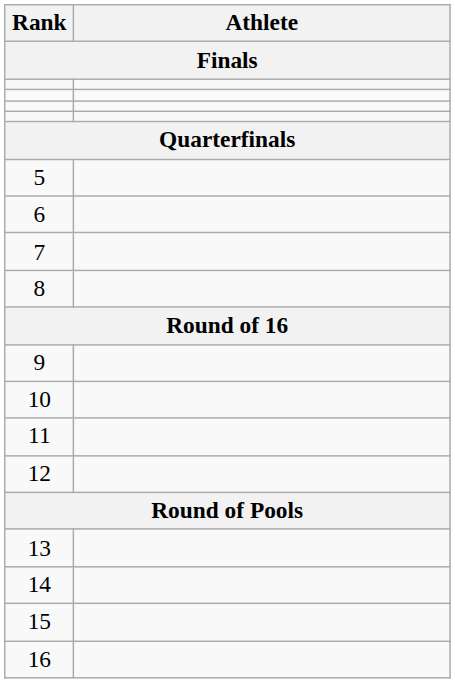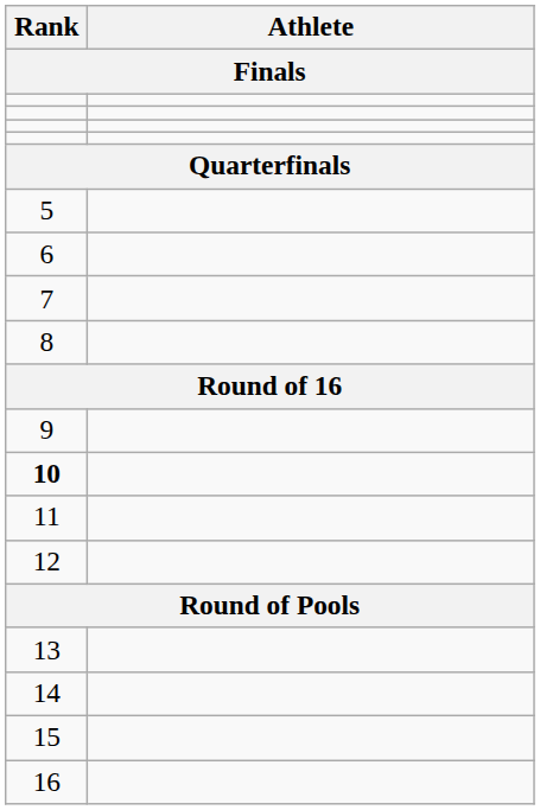row 14 | Rank: normal -> bold
